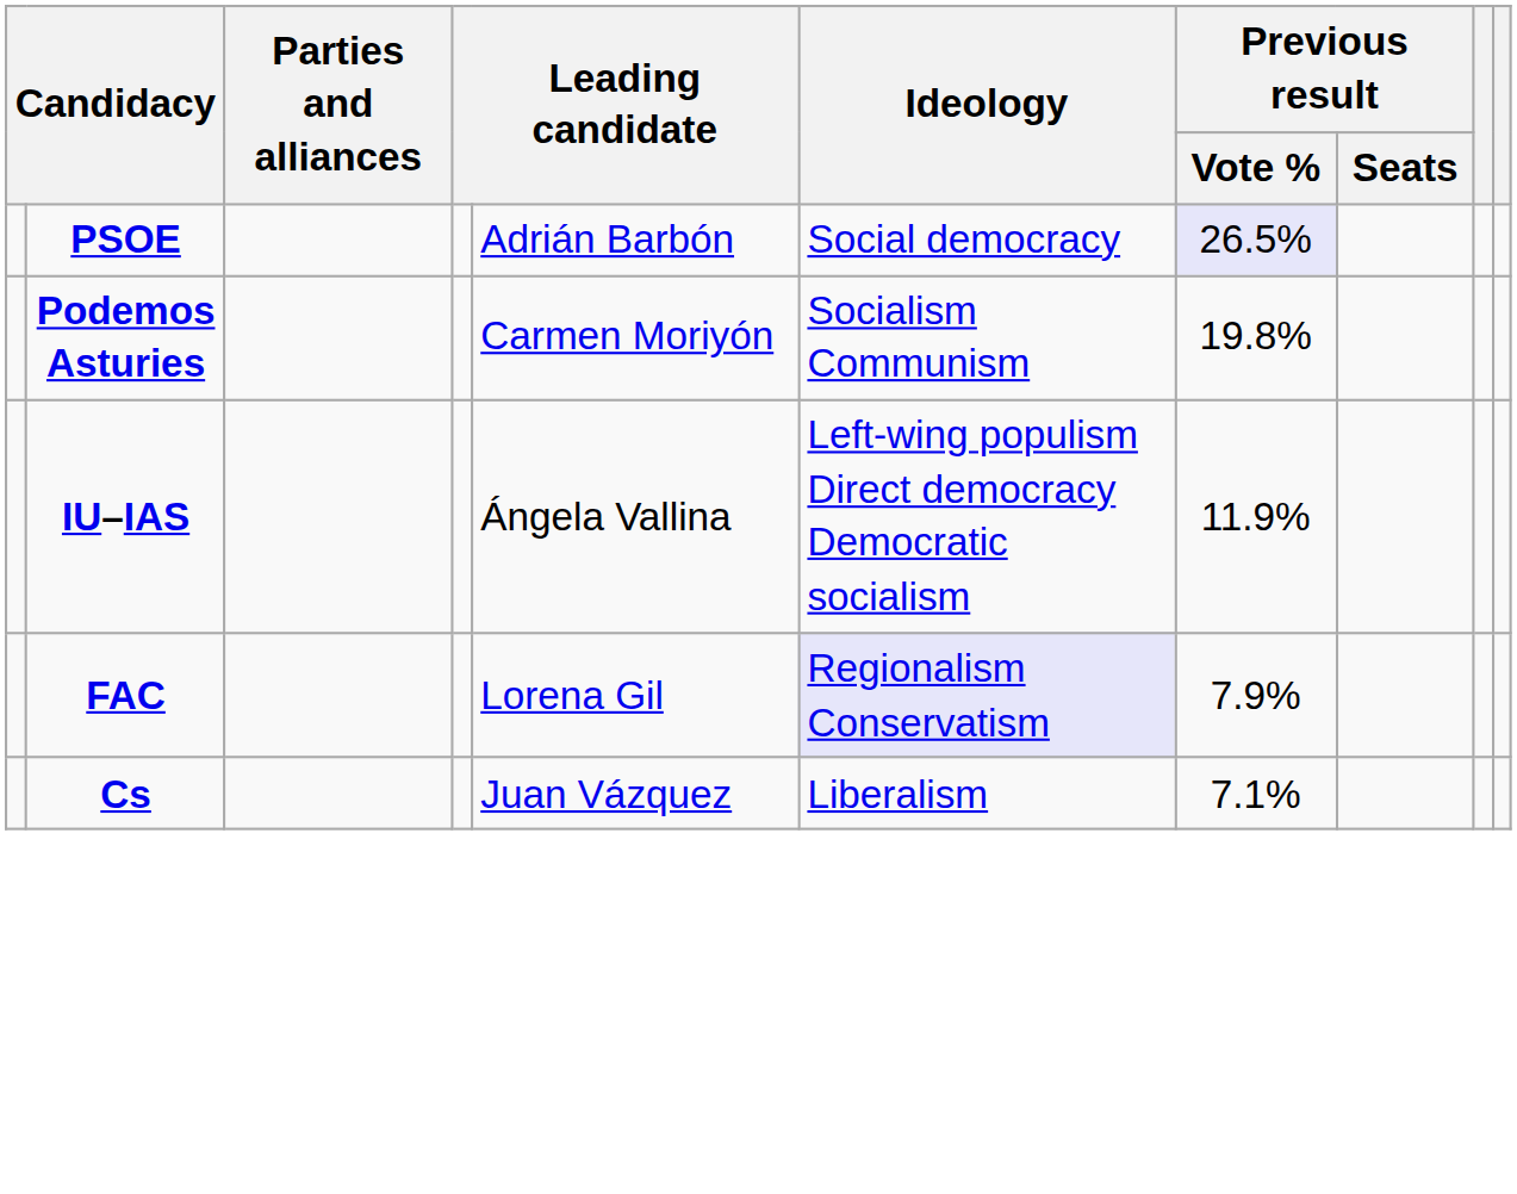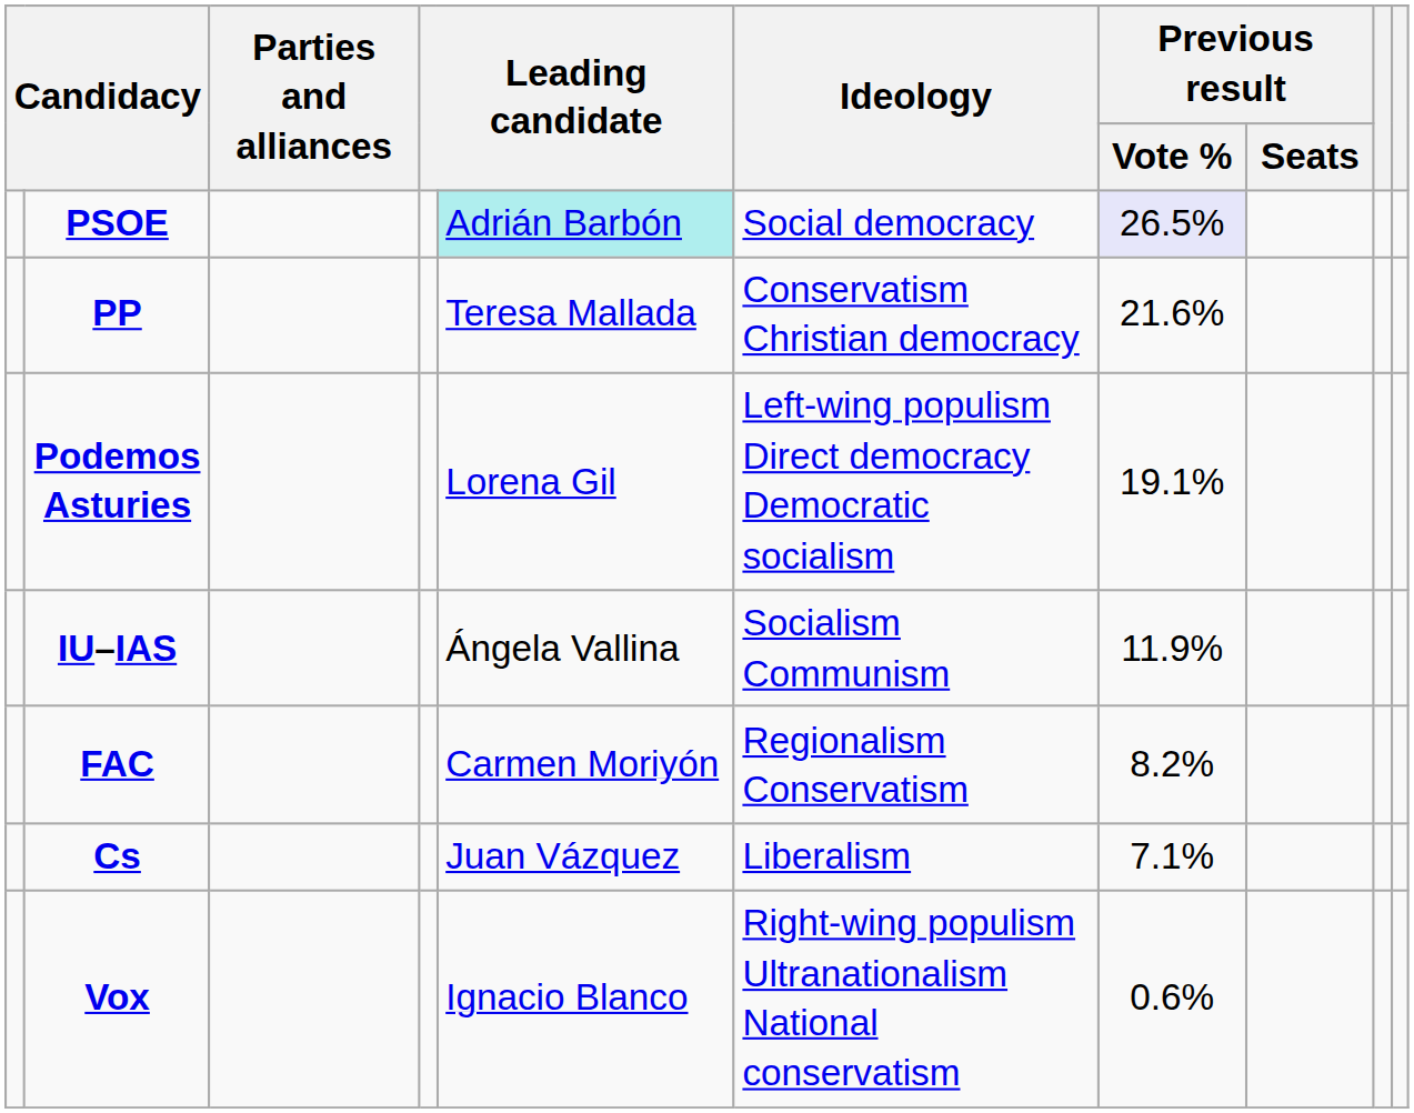PSOE | column 5: no background -> paleturquoise background
+ row: PP | Teresa Mallada | Conservatism Christian democracy | 21.6%
Podemos Asturies | column 5: Carmen Moriyón -> Lorena Gil
Podemos Asturies | Ideology: Socialism Communism -> Left-wing populism Direct democracy Democratic socialism
Podemos Asturies | Previous result / Vote %: 19.8% -> 19.1%
IU–IAS | Ideology: Left-wing populism Direct democracy Democratic socialism -> Socialism Communism
FAC | column 5: Lorena Gil -> Carmen Moriyón
FAC | Ideology: lavender background -> no background
FAC | Previous result / Vote %: 7.9% -> 8.2%
+ row: Vox | Ignacio Blanco | Right-wing populism Ultranationalism National conservatism | 0.6%
